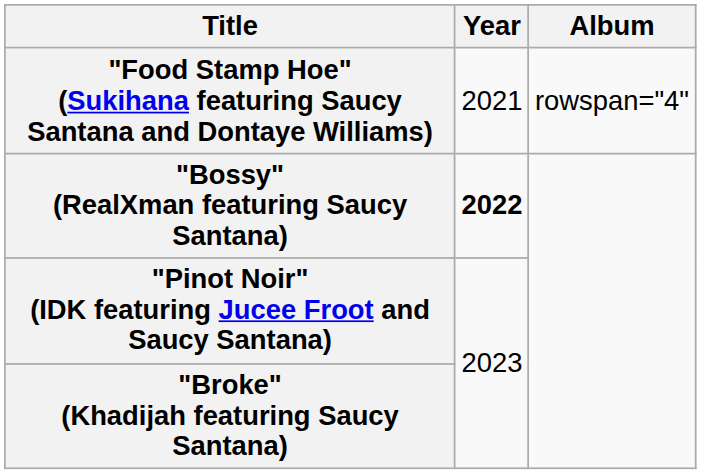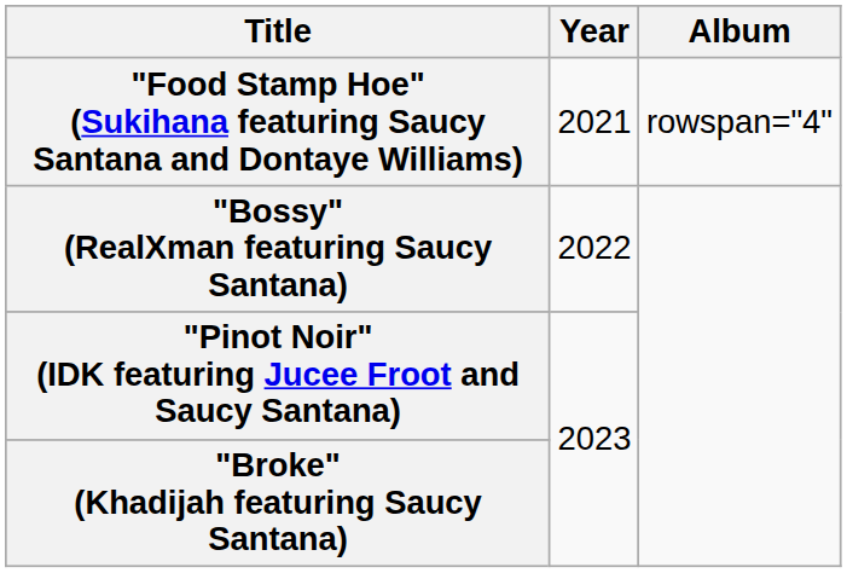"Bossy" (RealXman featuring Saucy Santana) | Year: bold -> normal
